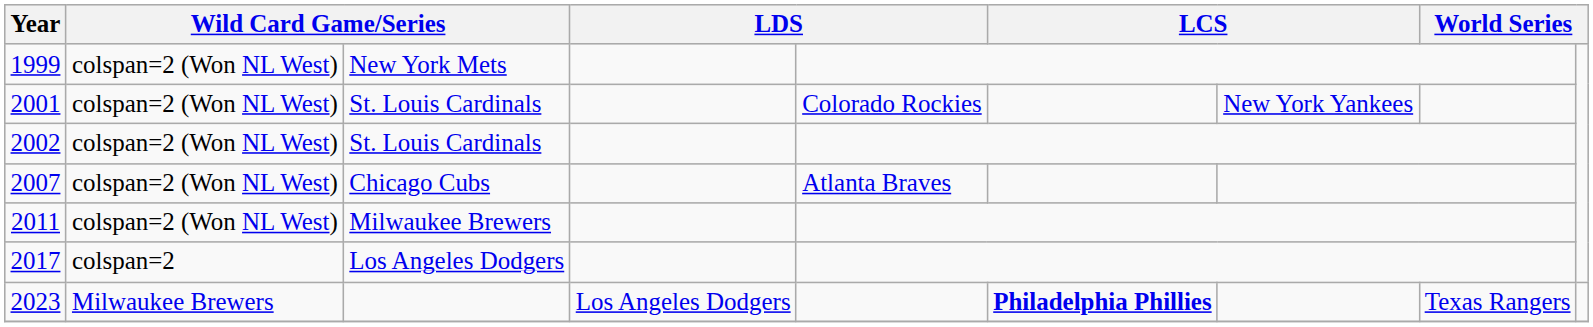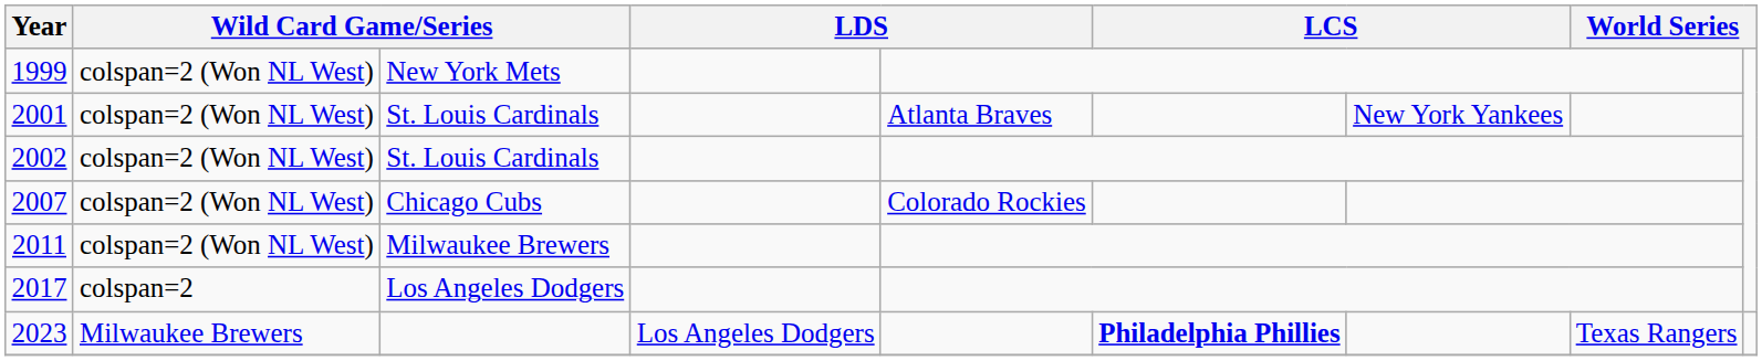2001 | column 5: Colorado Rockies -> Atlanta Braves
2007 | column 5: Atlanta Braves -> Colorado Rockies
